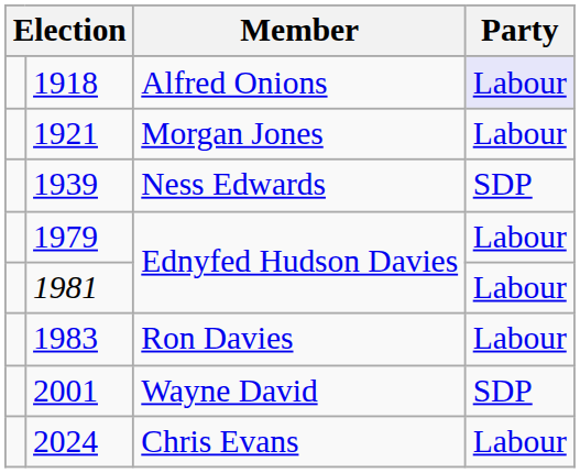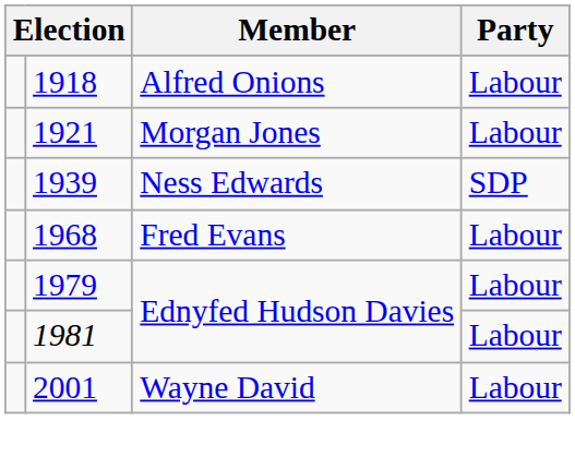1918 | Party: lavender background -> no background
+ row: 1968 | Fred Evans | Labour
- row: 1983 | Ron Davies | Labour
2001 | Party: SDP -> Labour
- row: 2024 | Chris Evans | Labour
